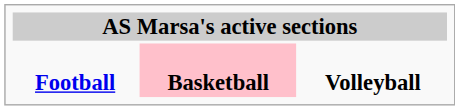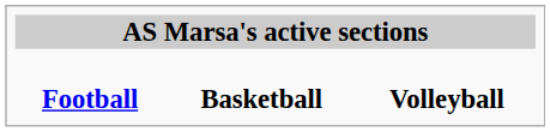Football | column 2: pink background -> no background
